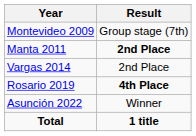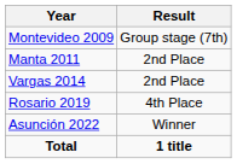Manta 2011 | Result: bold -> normal
Rosario 2019 | Result: bold -> normal
